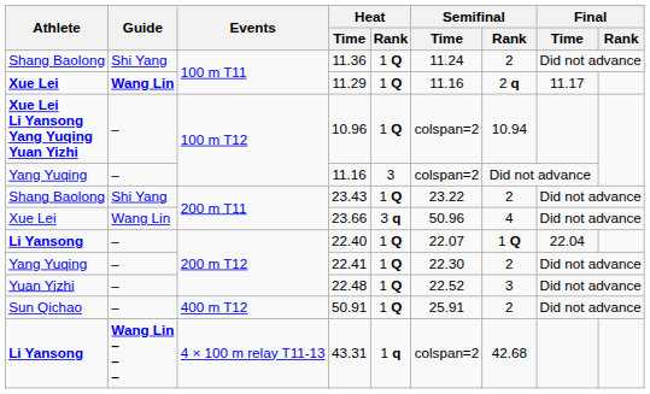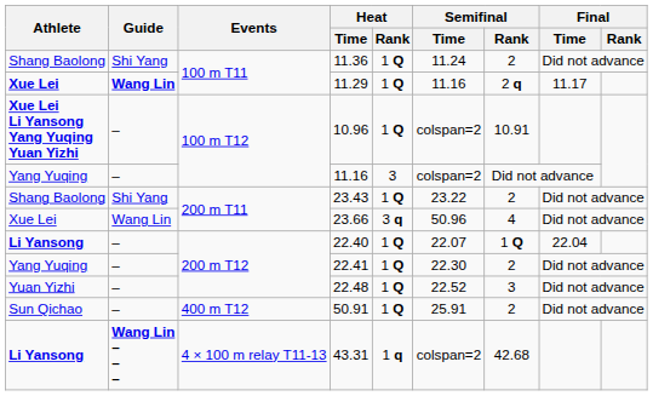10.96 | Semifinal / Rank: 10.94 -> 10.91
